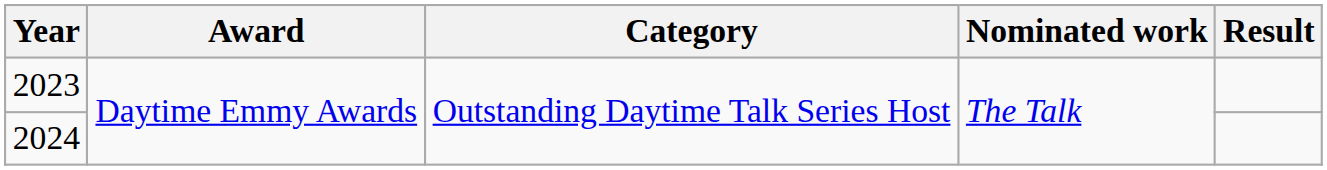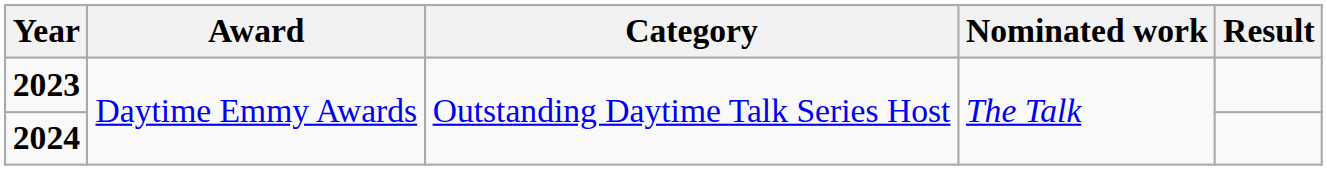2023 | Year: normal -> bold
2024 | Year: normal -> bold
